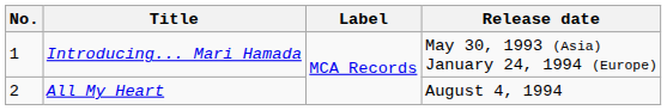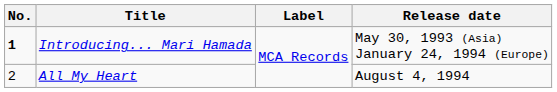Introducing... Mari Hamada | No.: normal -> bold
